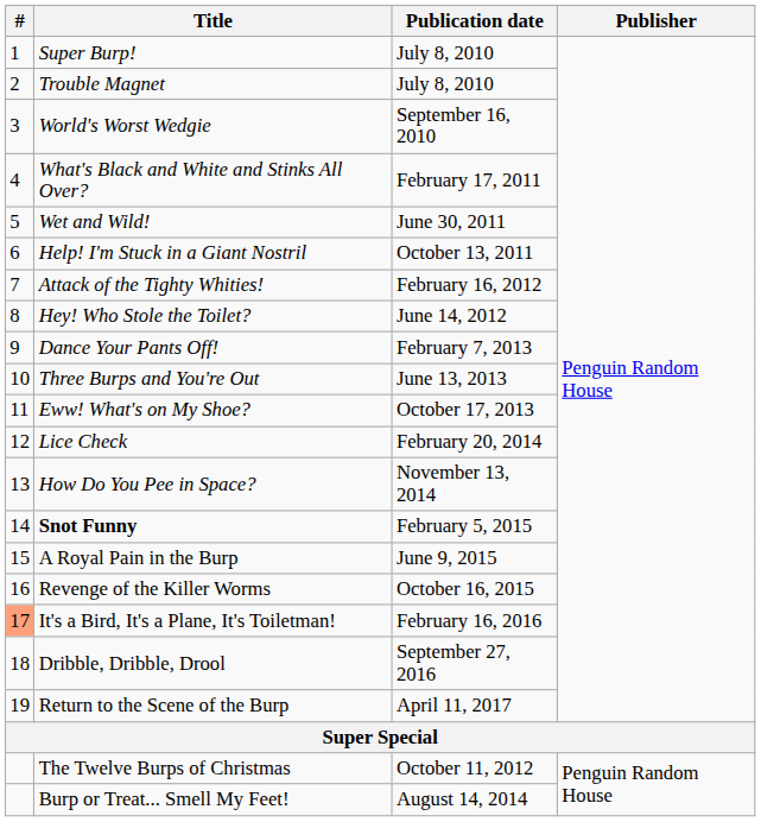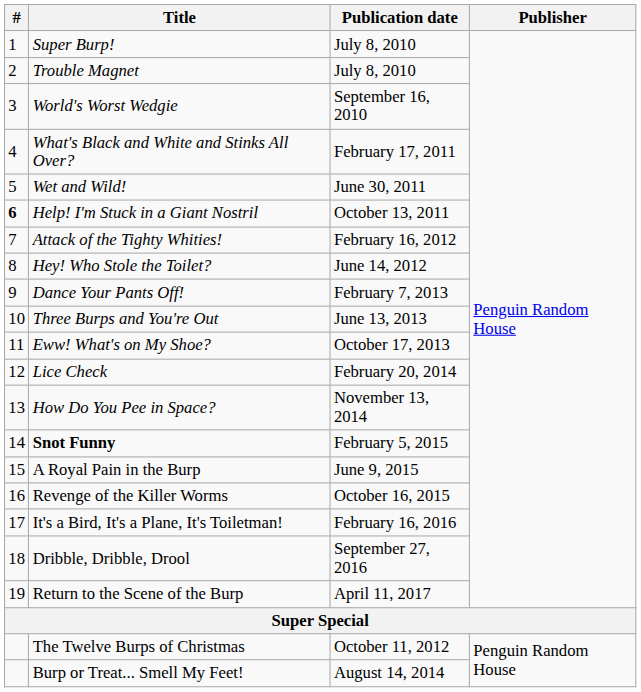Help! I'm Stuck in a Giant Nostril | #: normal -> bold
It's a Bird, It's a Plane, It's Toiletman! | #: lightsalmon background -> no background
